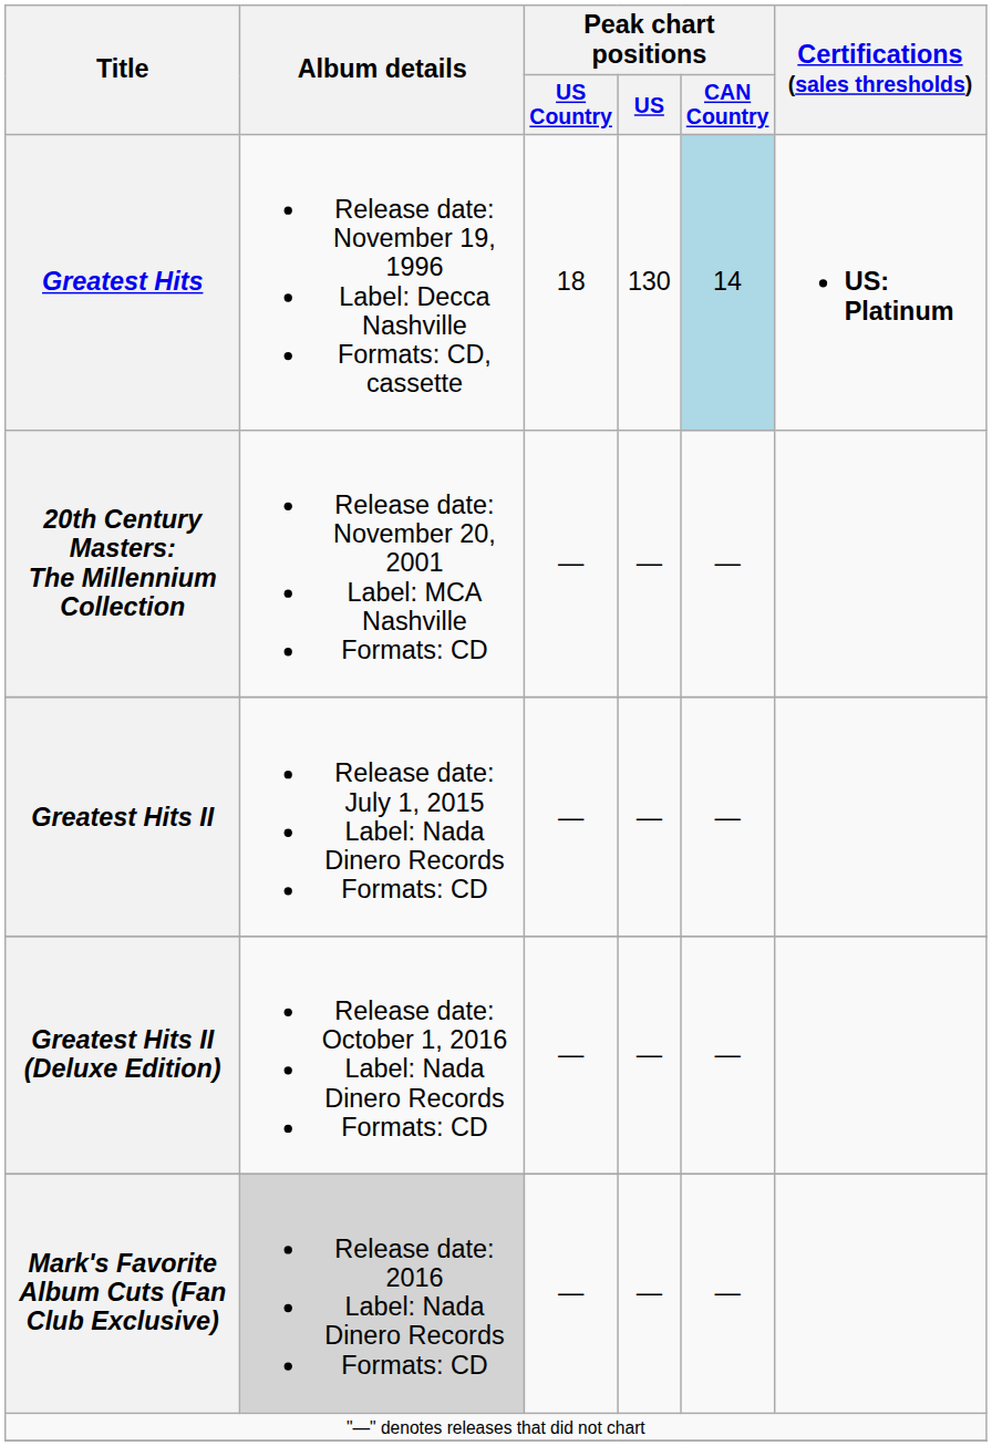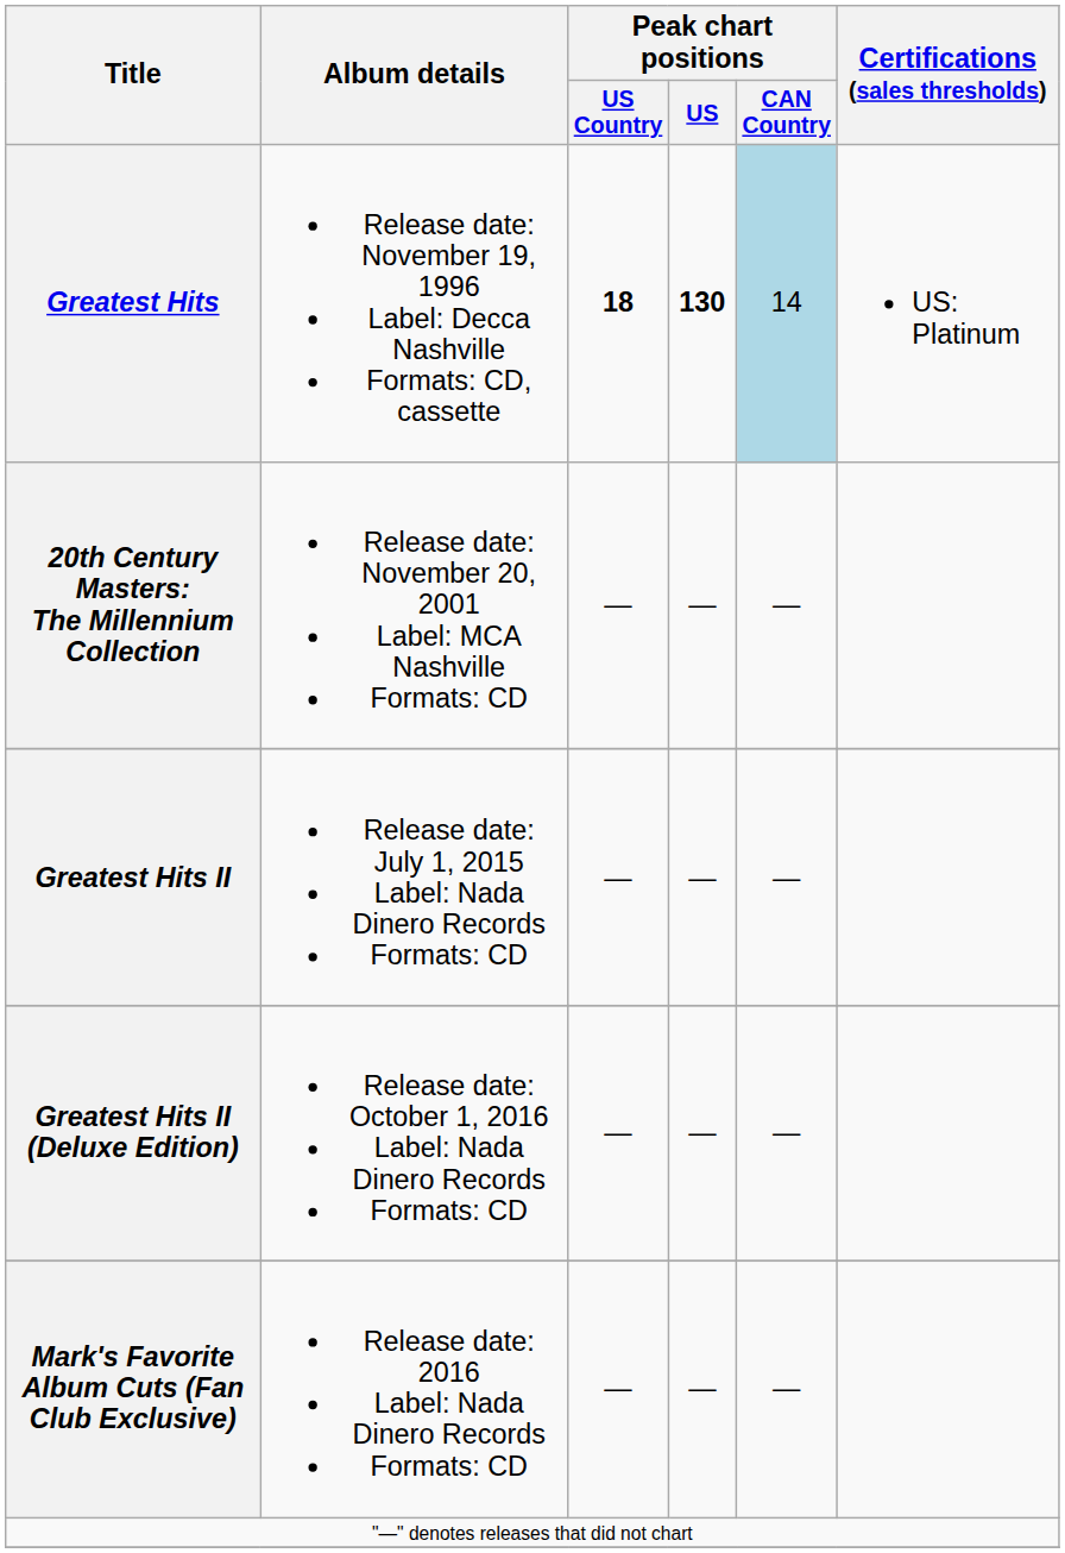Greatest Hits | Peak chart positions / US Country: normal -> bold
Greatest Hits | Peak chart positions / US: normal -> bold
Greatest Hits | Certifications (sales thresholds): bold -> normal
Mark's Favorite Album Cuts (Fan Club Exclusive) | Album details: lightgrey background -> no background
